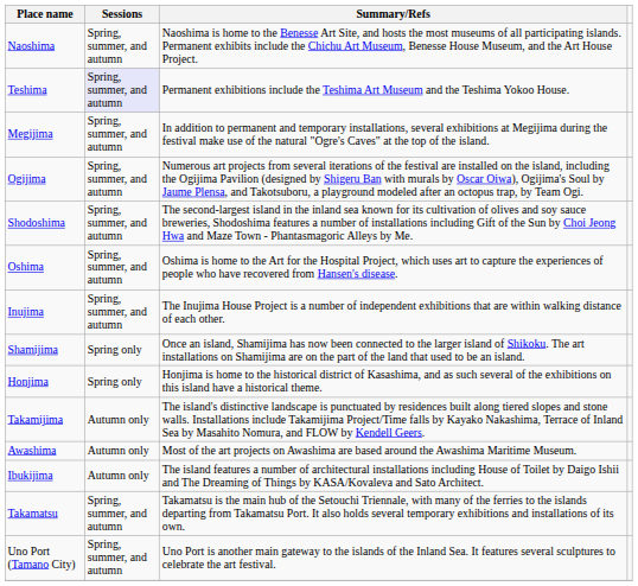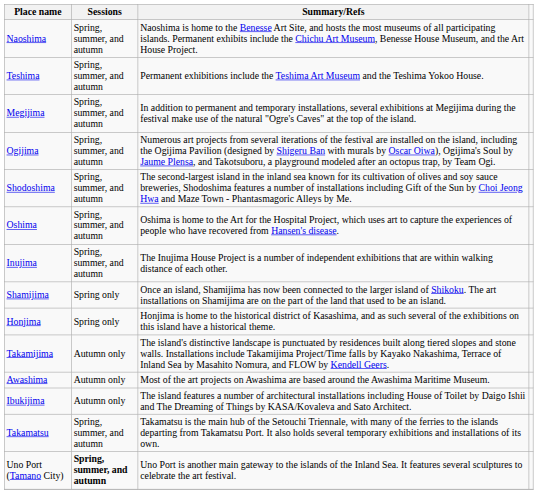Teshima | Sessions: lavender background -> no background
Uno Port (Tamano City) | Sessions: normal -> bold
